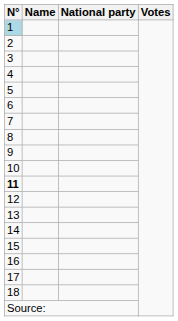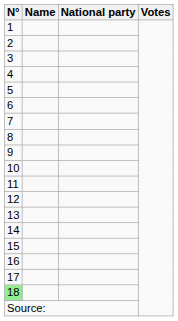1 | N°: lightblue background -> no background
11 | N°: bold -> normal
18 | N°: no background -> lightgreen background
